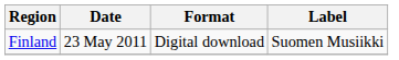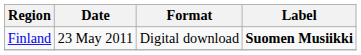Finland | Label: normal -> bold
